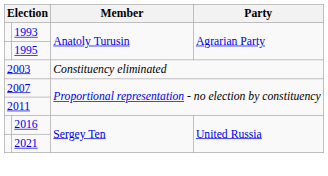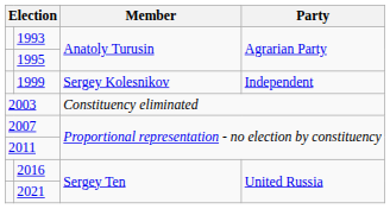+ row: 1999 | Sergey Kolesnikov | Independent
